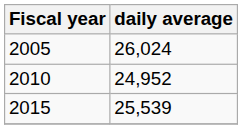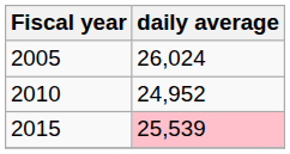2015 | daily average: no background -> pink background
